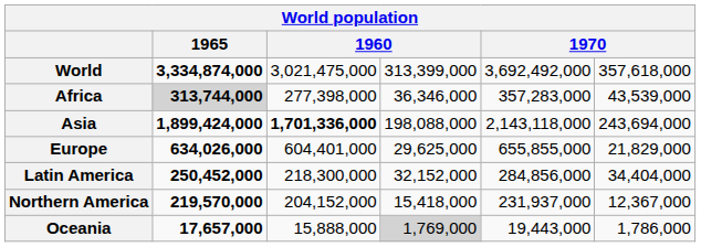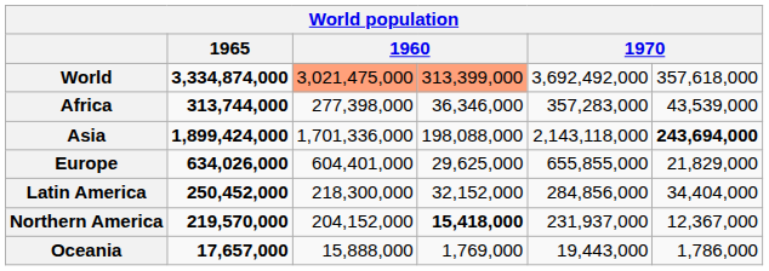World | column 3: no background -> lightsalmon background
World | column 4: no background -> lightsalmon background
Africa | 1965: lightgrey background -> no background
Asia | column 3: bold -> normal
Asia | column 6: normal -> bold
Northern America | column 4: normal -> bold
Oceania | column 4: lightgrey background -> no background
